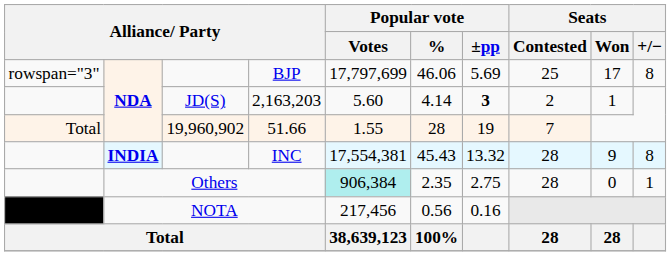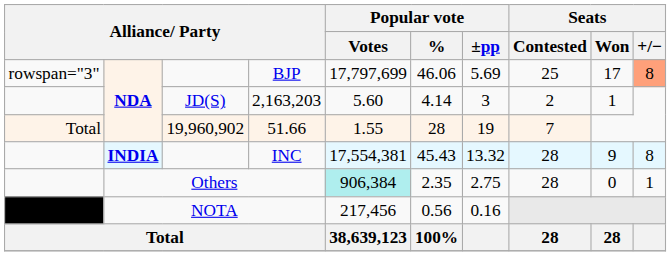BJP | Seats / +/−: no background -> lightsalmon background
2,163,203 | Popular vote / ±pp: bold -> normal
